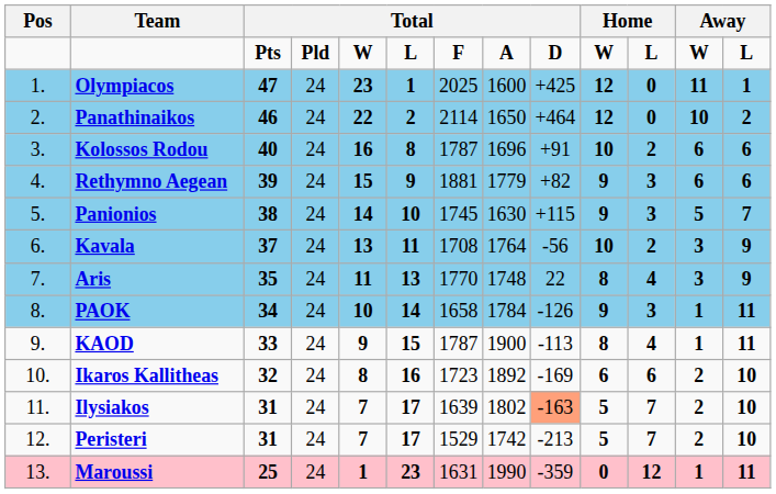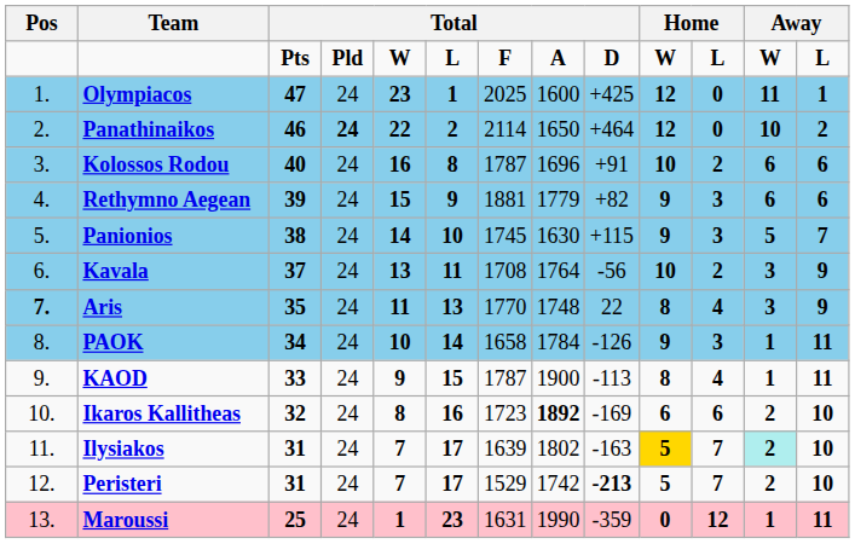Panathinaikos | column 4: normal -> bold
Aris | Pos: normal -> bold
Ikaros Kallitheas | column 8: normal -> bold
Ilysiakos | column 9: lightsalmon background -> no background
Ilysiakos | column 10: no background -> gold background
Ilysiakos | column 12: no background -> paleturquoise background
Peristeri | column 9: normal -> bold
